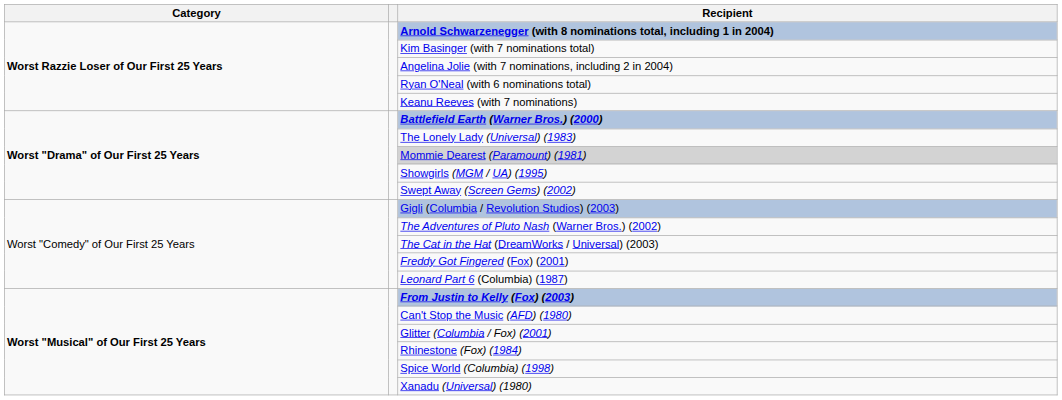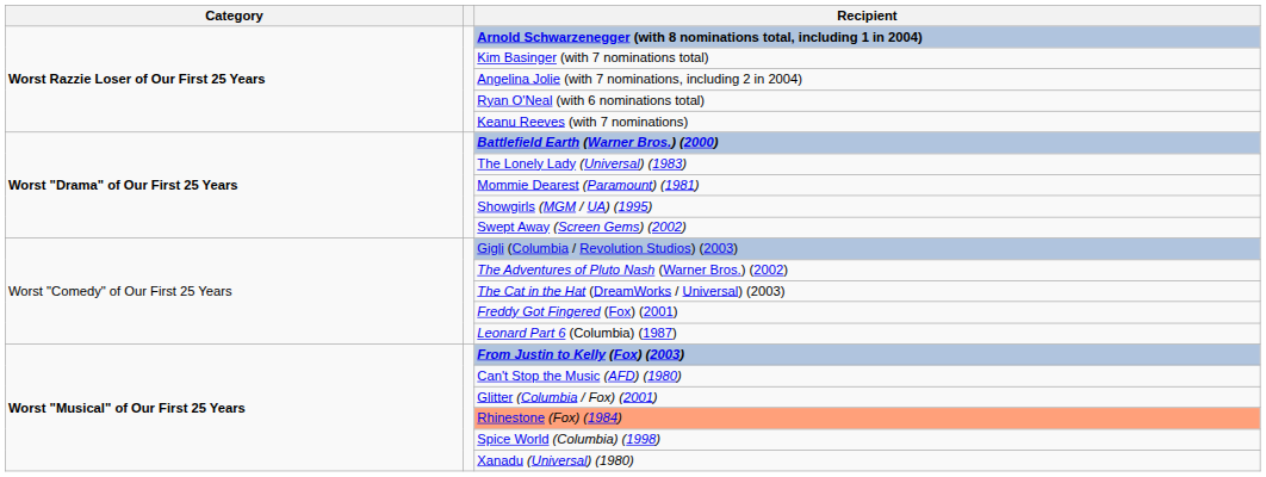Mommie Dearest (Paramount) (1981) | Recipient: lightgrey background -> no background
Rhinestone (Fox) (1984) | Recipient: no background -> lightsalmon background
